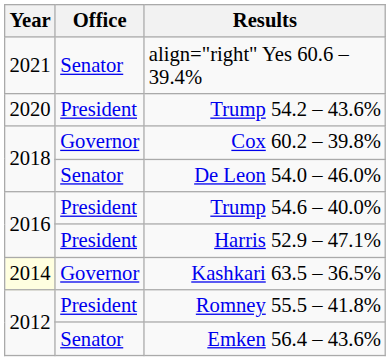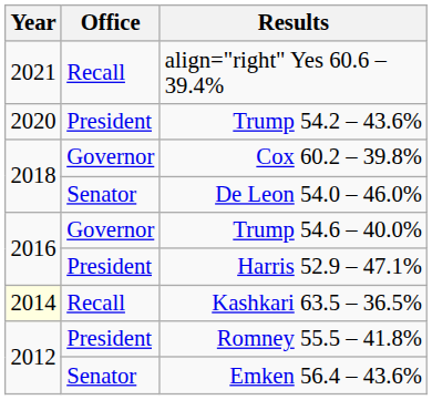align="right" Yes 60.6 – 39.4% | Office: Senator -> Recall
Trump 54.6 – 40.0% | Office: President -> Governor
Kashkari 63.5 – 36.5% | Office: Governor -> Recall
